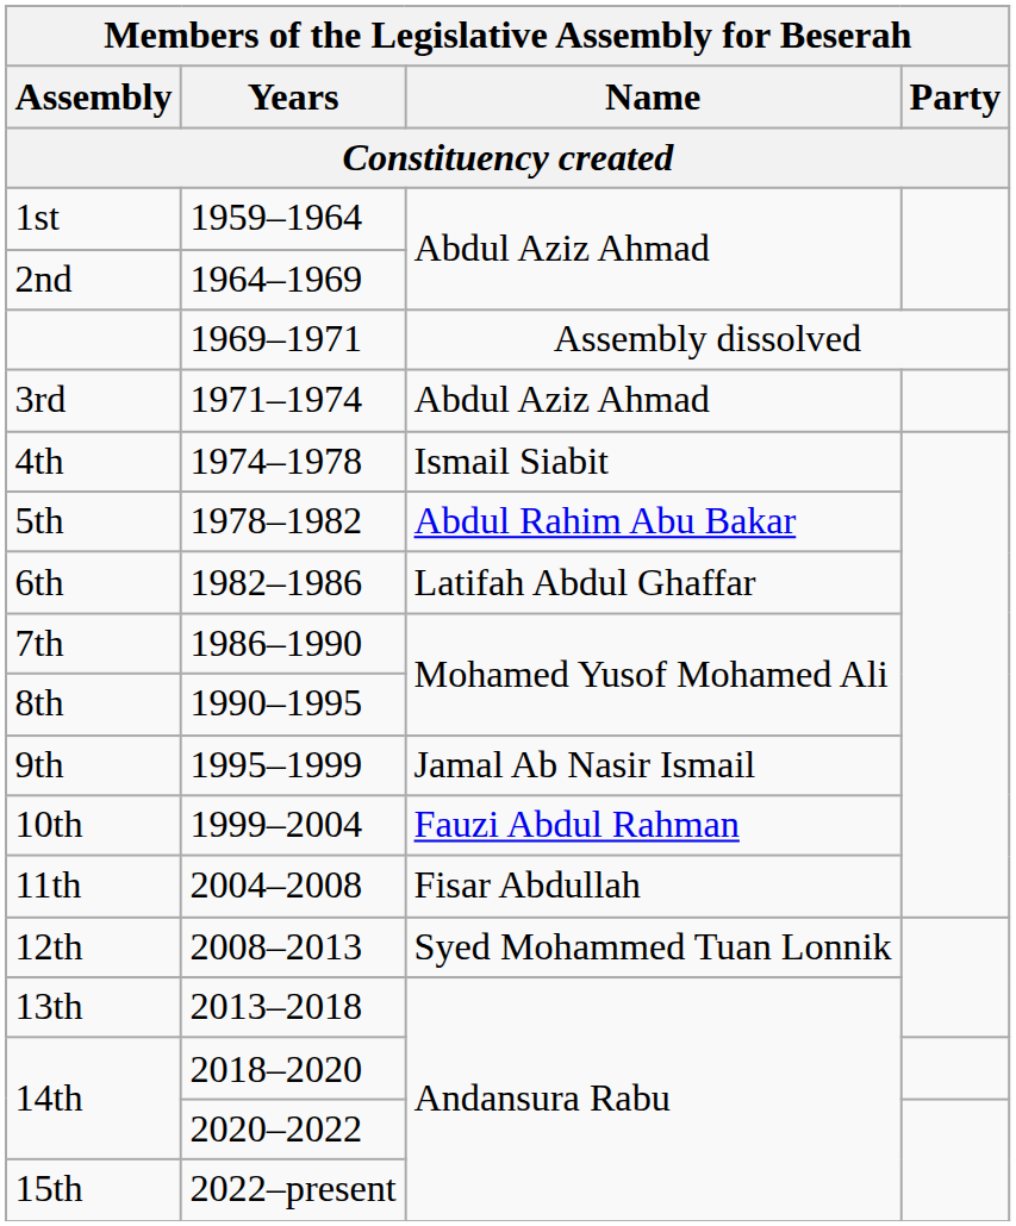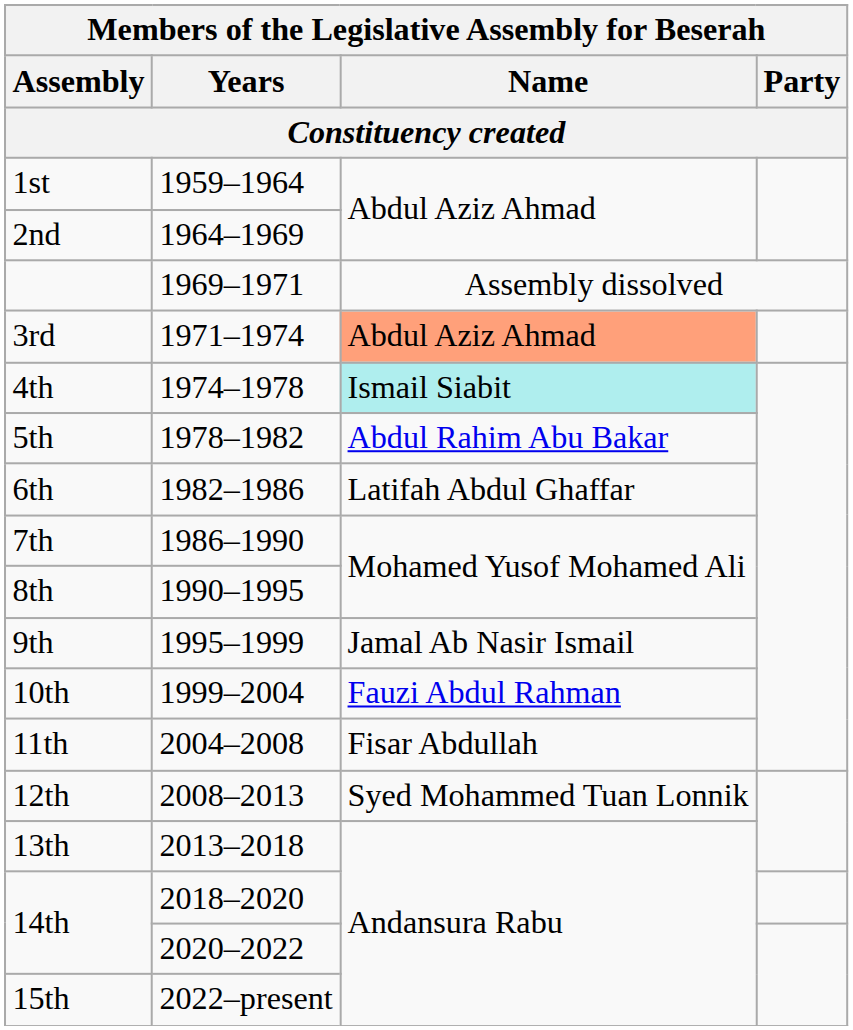3rd | Name: no background -> lightsalmon background
4th | Name: no background -> paleturquoise background
